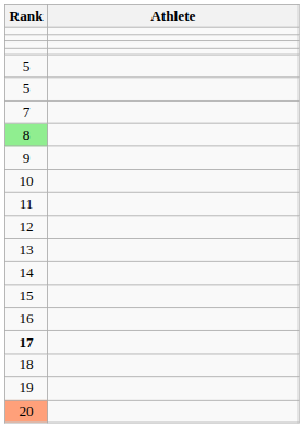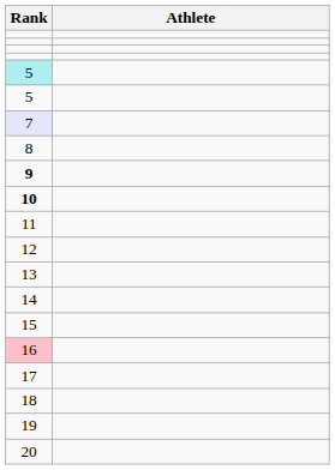row 6 | Rank: no background -> paleturquoise background
row 8 | Rank: no background -> lavender background
row 9 | Rank: lightgreen background -> no background
row 10 | Rank: normal -> bold
row 11 | Rank: normal -> bold
row 17 | Rank: no background -> pink background
row 18 | Rank: bold -> normal
row 21 | Rank: lightsalmon background -> no background
